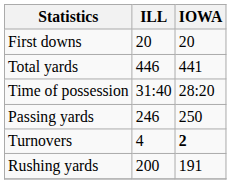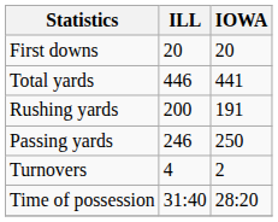rows swapped: Rushing yards <-> Time of possession
Turnovers | IOWA: bold -> normal
